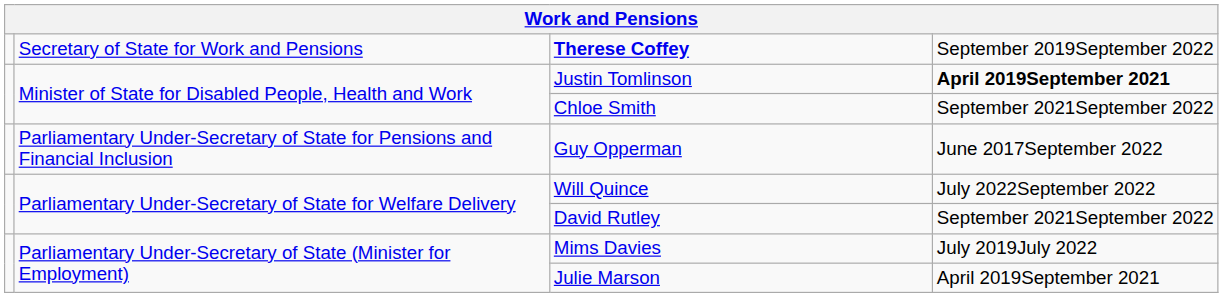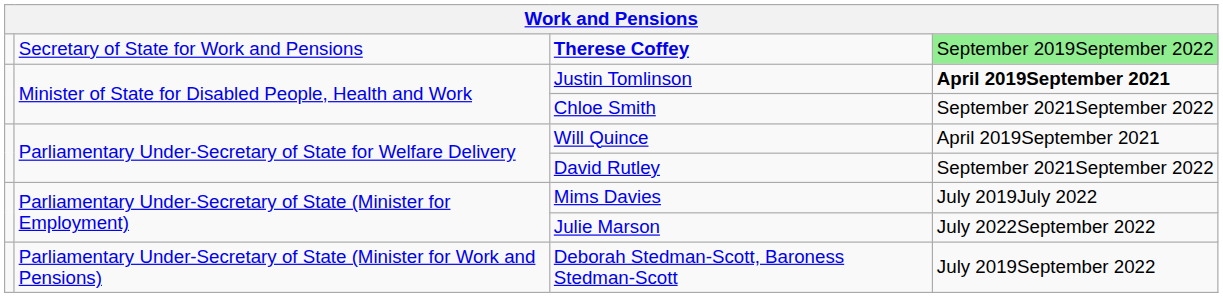Therese Coffey | column 4: no background -> lightgreen background
- row: Parliamentary Under-Secretary of State for Pensions and Financial Inclusion | Guy Opperman | June 2017September 2022
Will Quince | column 4: July 2022September 2022 -> April 2019September 2021
Julie Marson | column 4: April 2019September 2021 -> July 2022September 2022
+ row: Parliamentary Under-Secretary of State (Minister for Work and Pensions) | Deborah Stedman-Scott, Baroness Stedman-Scott | July 2019September 2022
